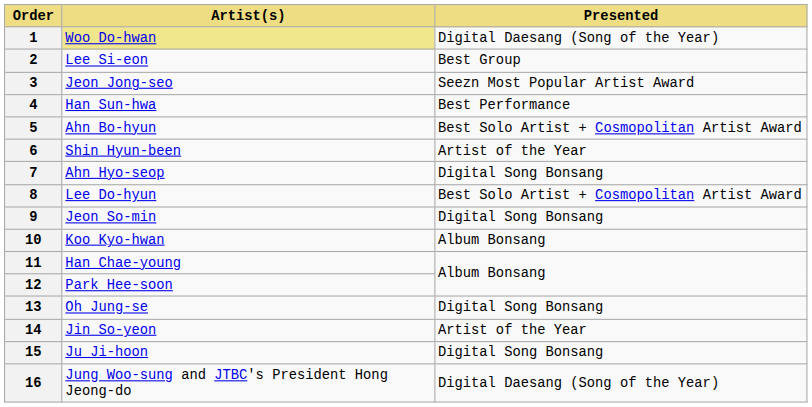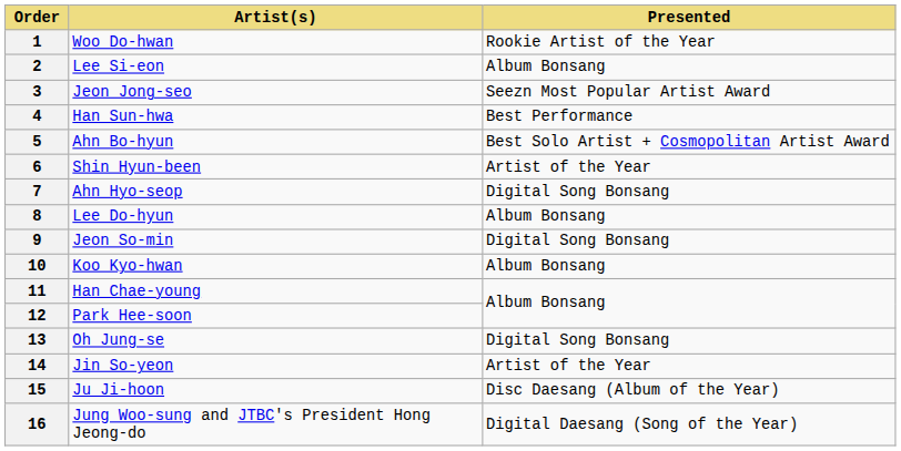1 | Artist(s): khaki background -> no background
1 | Presented: Digital Daesang (Song of the Year) -> Rookie Artist of the Year
2 | Presented: Best Group -> Album Bonsang
8 | Presented: Best Solo Artist + Cosmopolitan Artist Award -> Album Bonsang
15 | Presented: Digital Song Bonsang -> Disc Daesang (Album of the Year)
